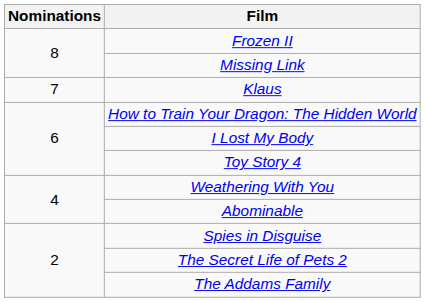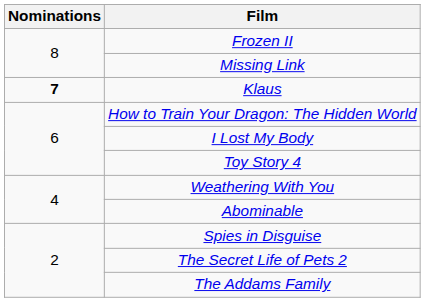Klaus | Nominations: normal -> bold
